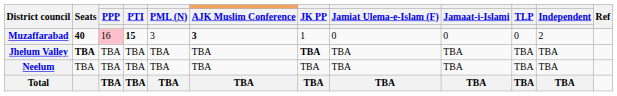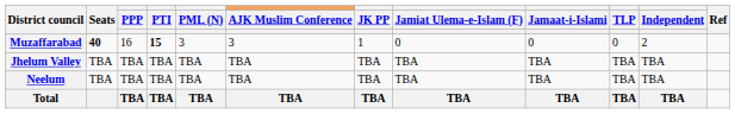Muzaffarabad | PPP: pink background -> no background
Muzaffarabad | AJK Muslim Conference: bold -> normal
Jhelum Valley | Seats: bold -> normal
Jhelum Valley | JK PP: bold -> normal
